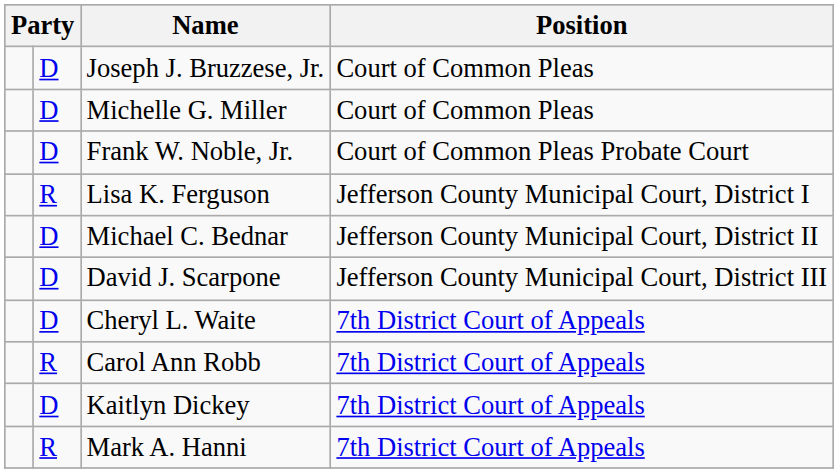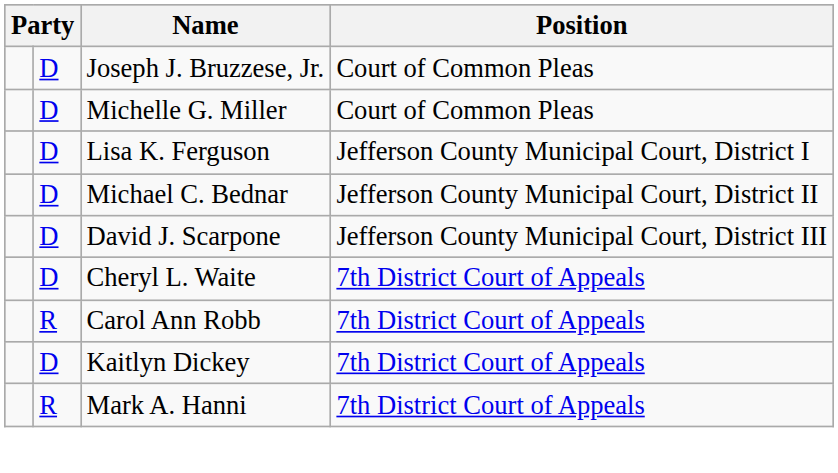- row: D | Frank W. Noble, Jr. | Court of Common Pleas Probate Court
Lisa K. Ferguson | column 2: R -> D
